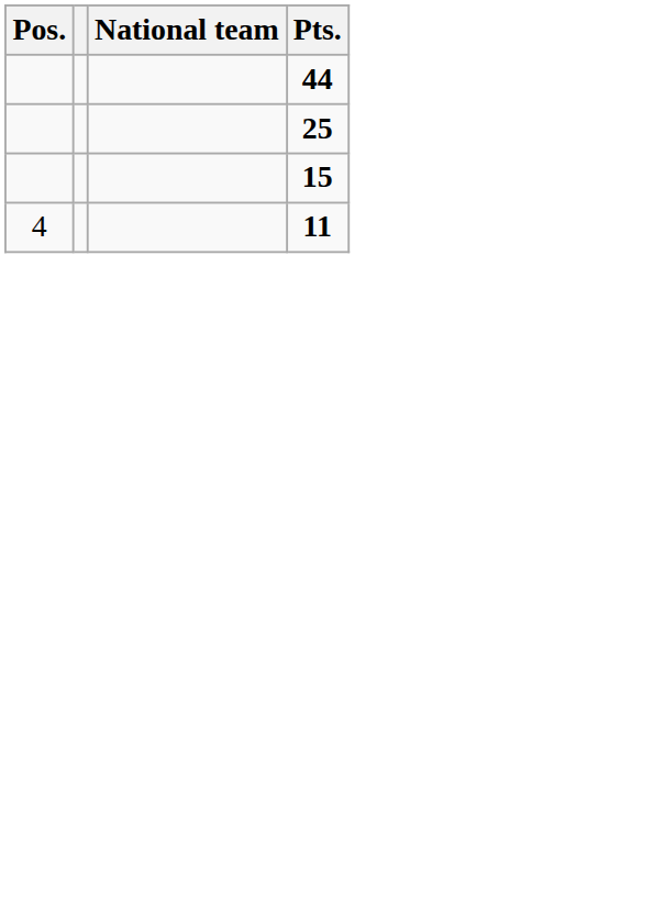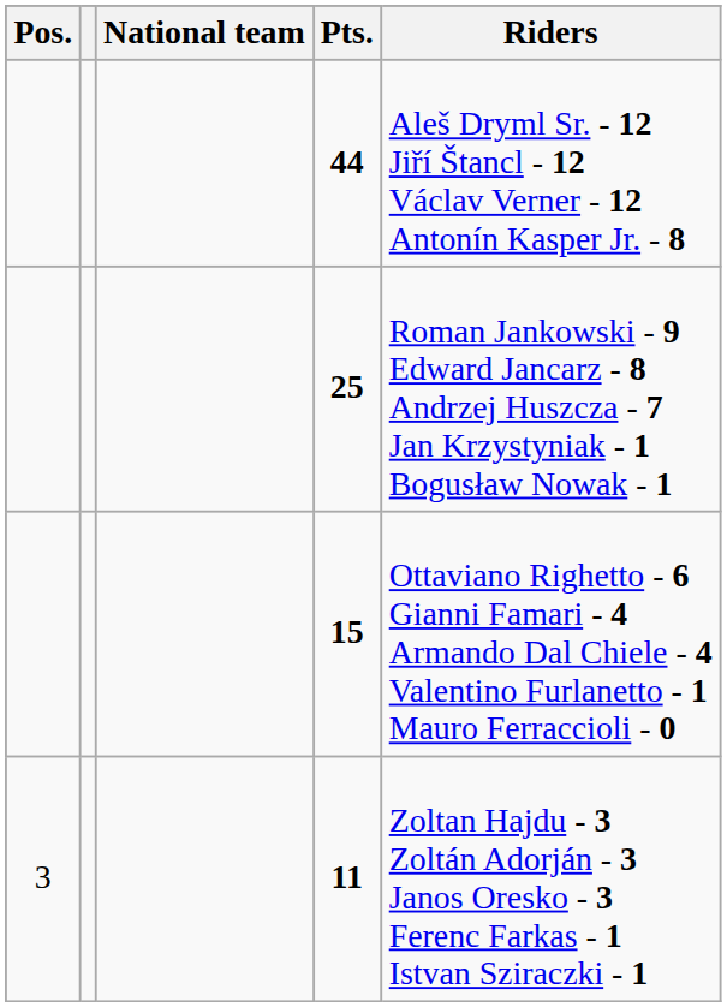+ column: Riders | Aleš Dryml Sr. - 12 Jiří Štancl - 12 Václav Verner - 12 Antonín Kasper Jr. - 8 | Roman Jankowski - 9 Edward Jancarz - 8 Andrzej Huszcza - 7 Jan Krzystyniak - 1 Bogusław Nowak - 1 | Ottaviano Righetto - 6 Gianni Famari - 4 Armando Dal Chiele - 4 Valentino Furlanetto - 1 Mauro Ferraccioli - 0 | Zoltan Hajdu - 3 Zoltán Adorján - 3 Janos Oresko - 3 Ferenc Farkas - 1 Istvan Sziraczki - 1
11 | Pos.: 4 -> 3
